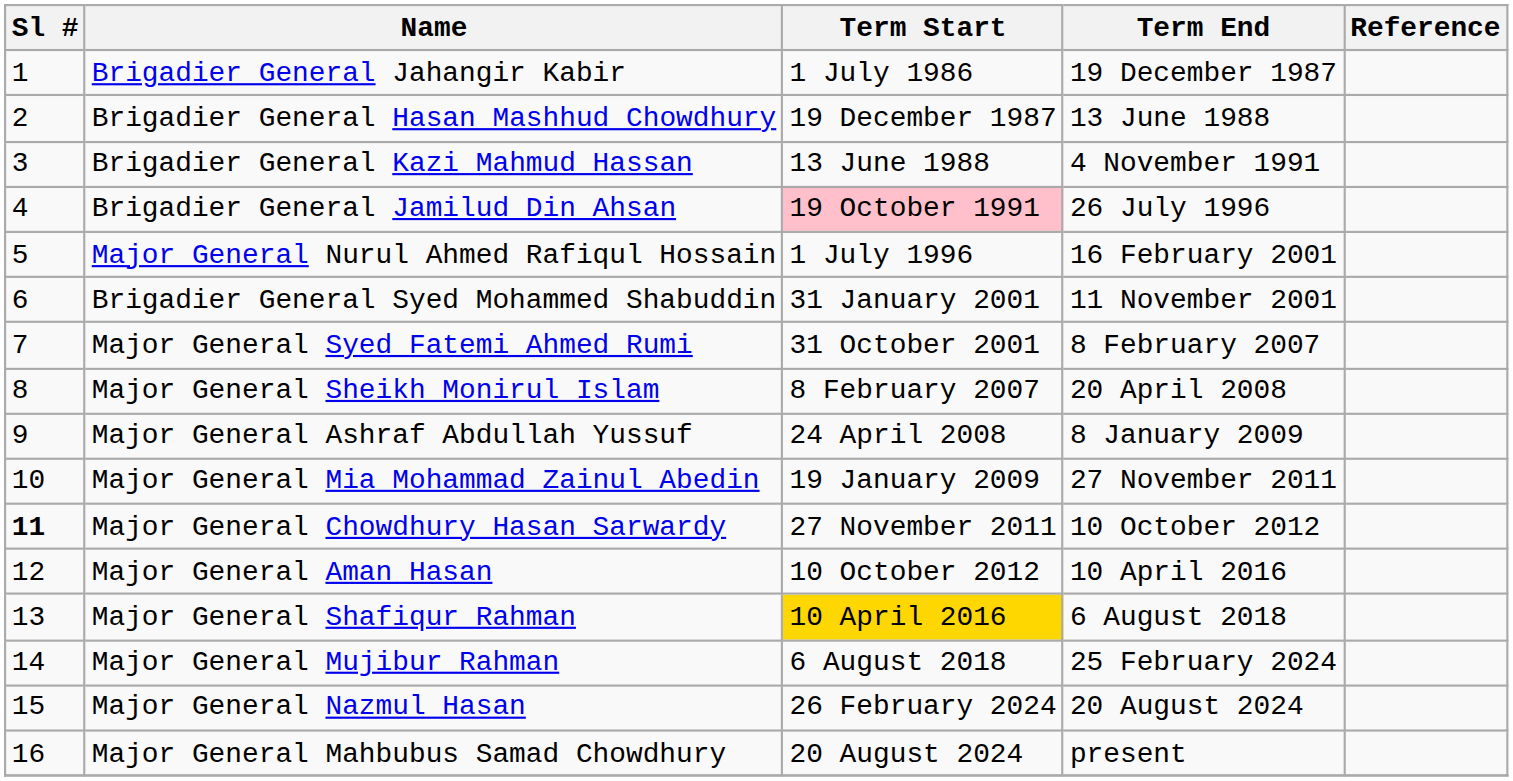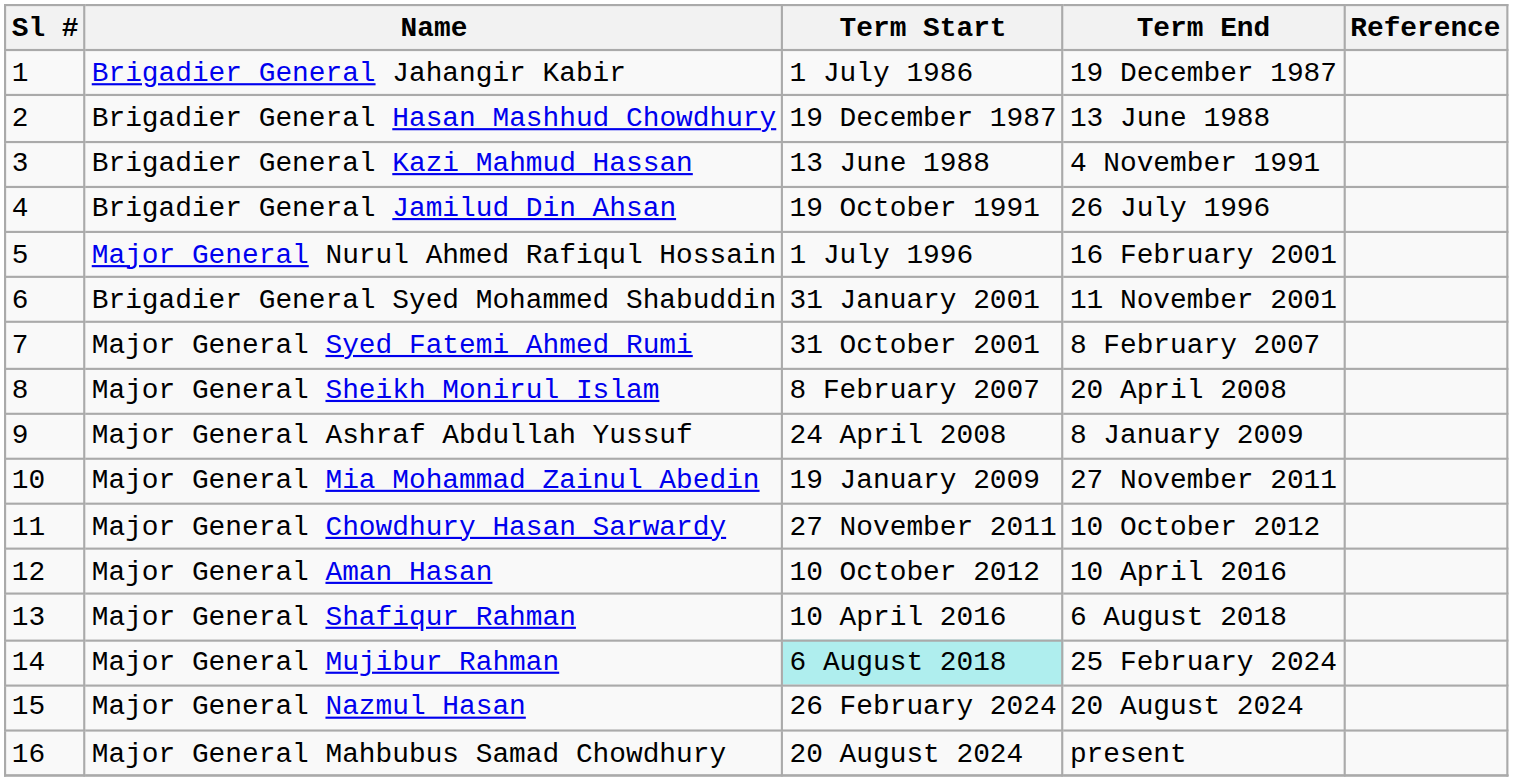Brigadier General Jamilud Din Ahsan | Term Start: pink background -> no background
Major General Chowdhury Hasan Sarwardy | Sl #: bold -> normal
Major General Shafiqur Rahman | Term Start: gold background -> no background
Major General Mujibur Rahman | Term Start: no background -> paleturquoise background
